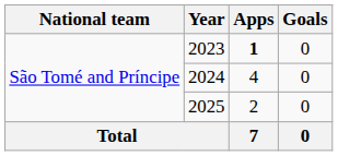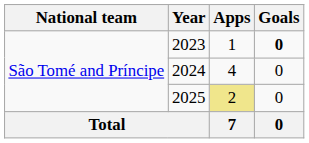2023 | Apps: bold -> normal
2023 | Goals: normal -> bold
2025 | Apps: no background -> khaki background
